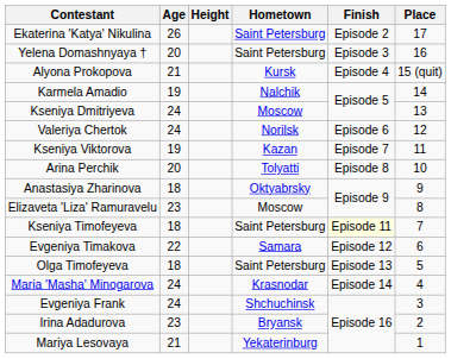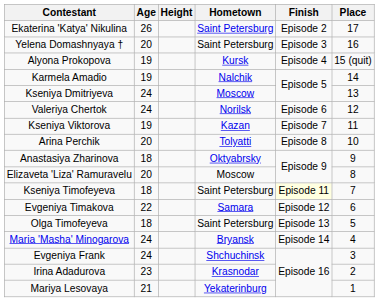Alyona Prokopova | Age: 21 -> 19
Elizaveta 'Liza' Ramuravelu | Age: 23 -> 20
Maria 'Masha' Minogarova | Hometown: Krasnodar -> Bryansk
Irina Adadurova | Hometown: Bryansk -> Krasnodar
